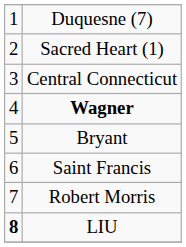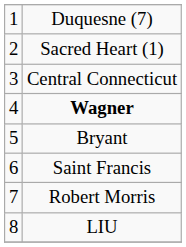LIU | column 1: bold -> normal
